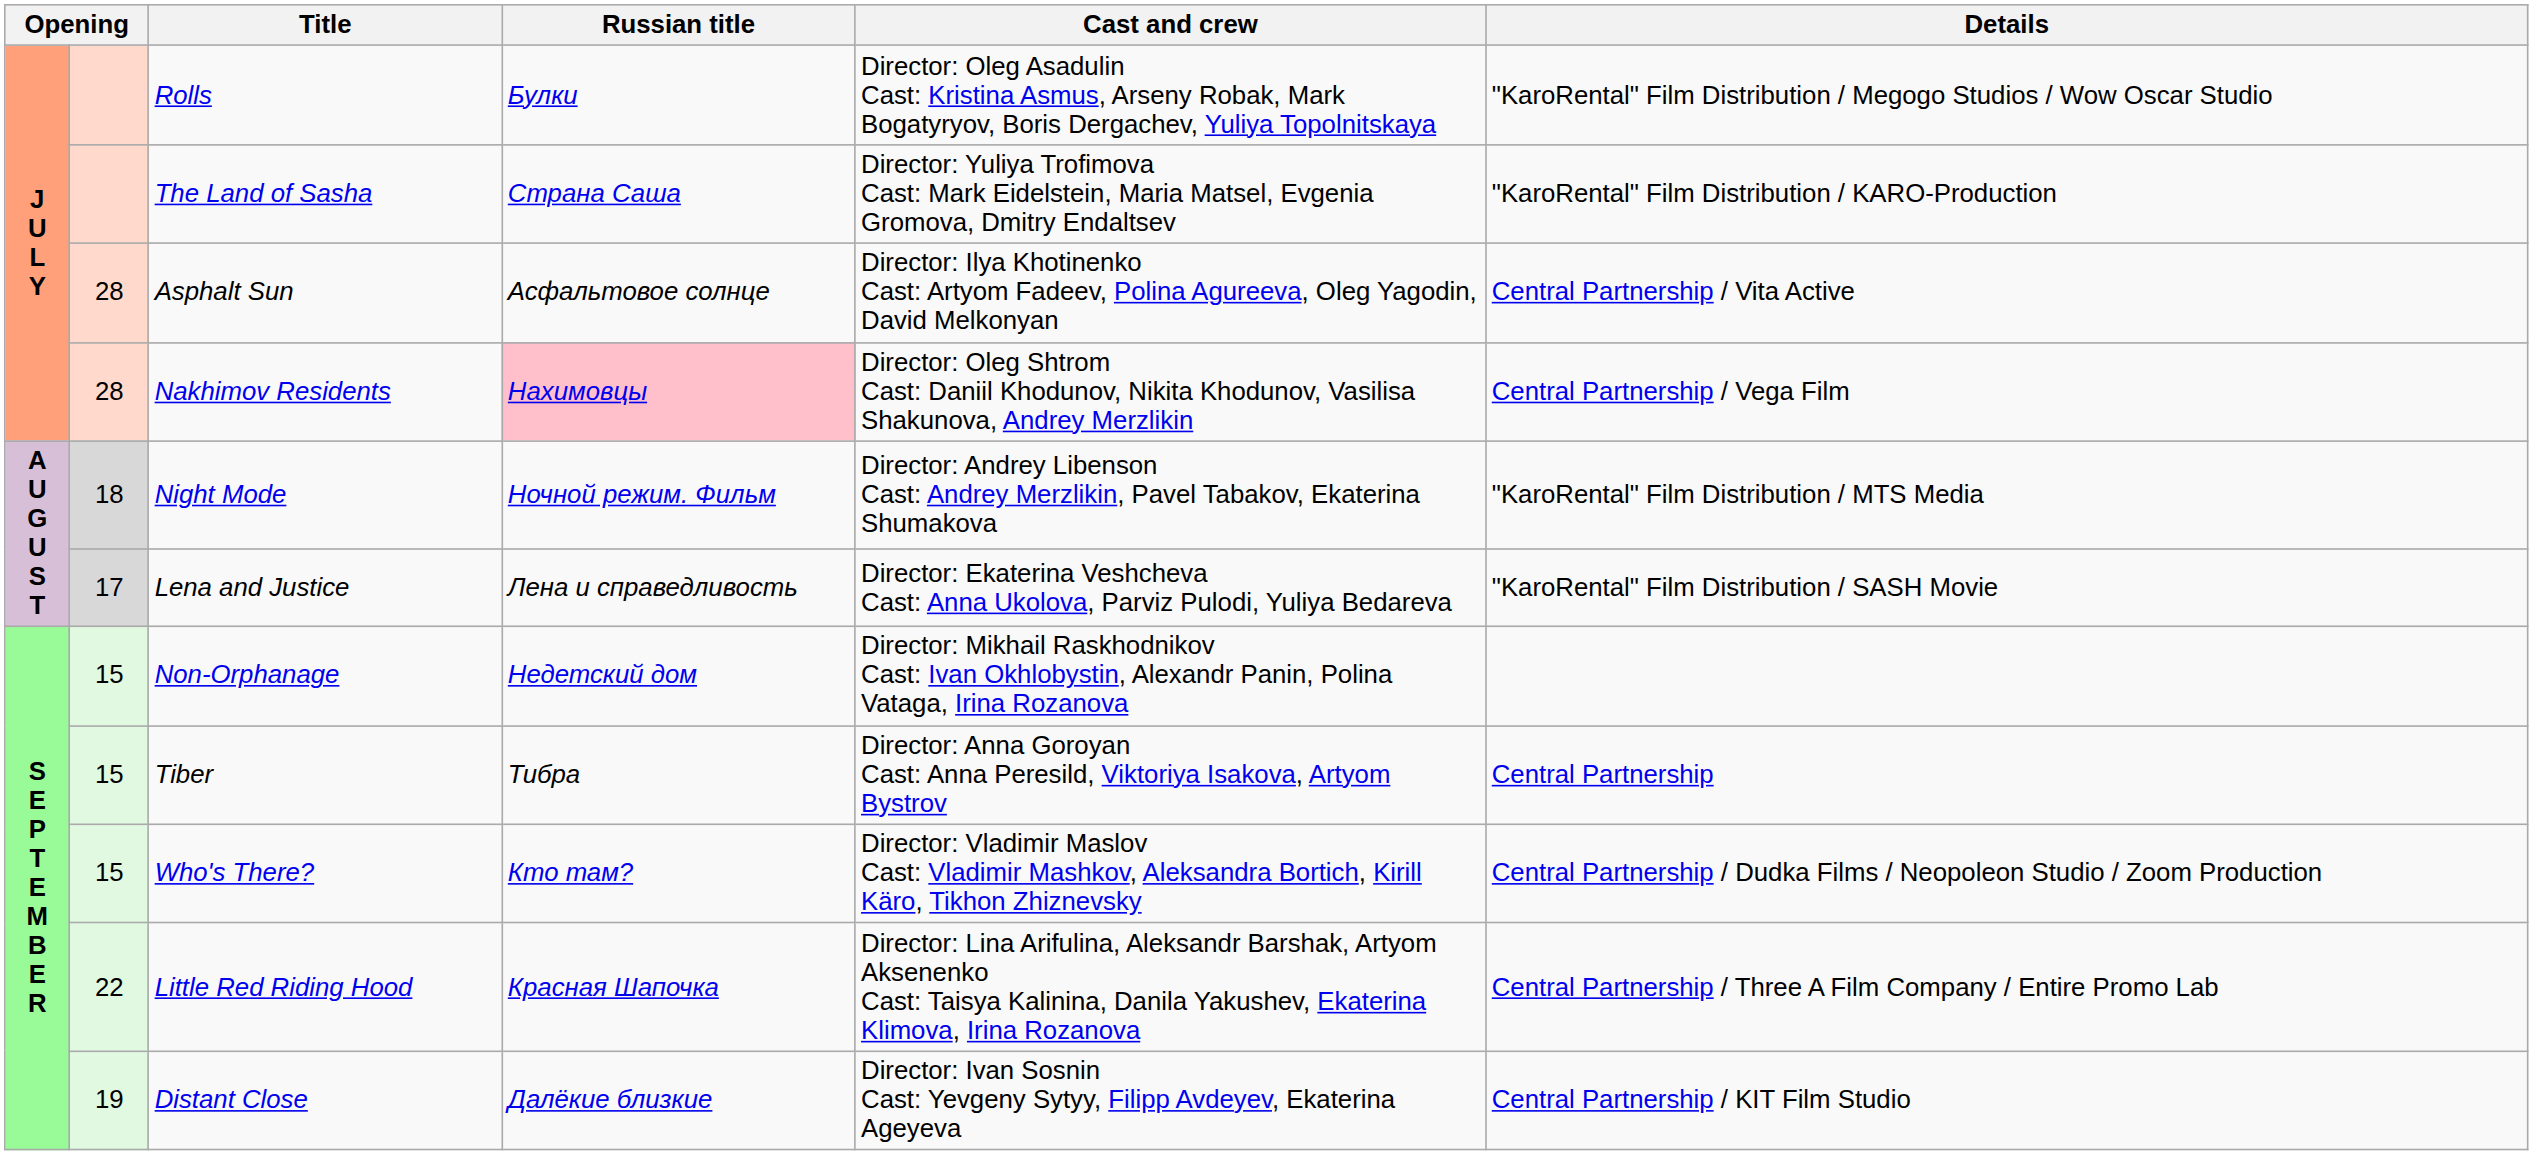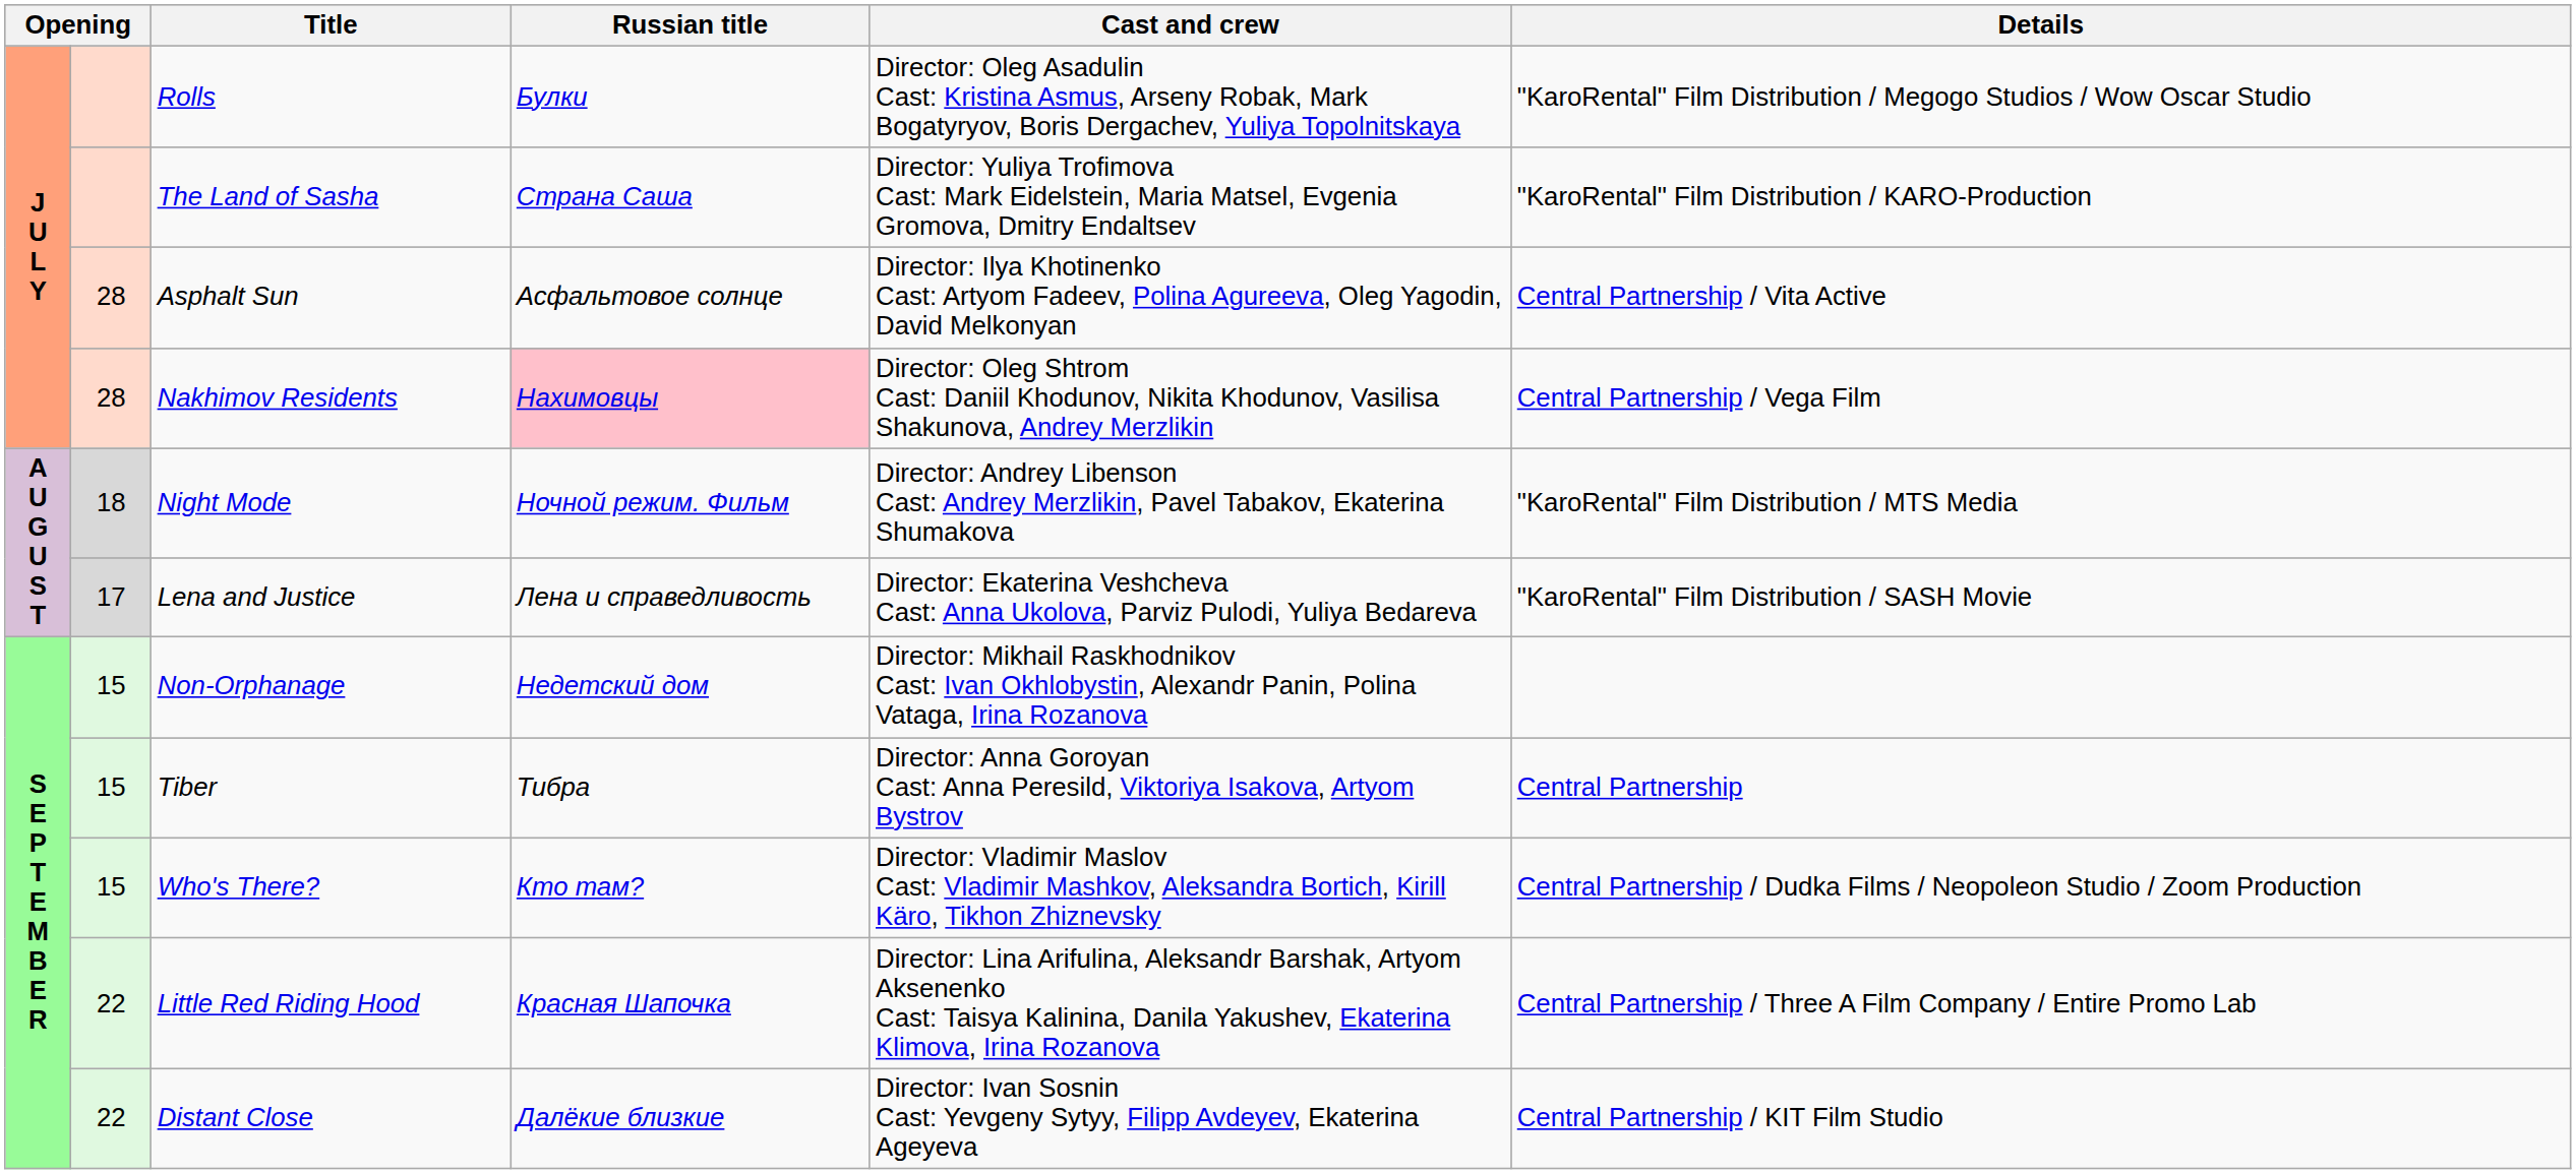Distant Close | column 2: 19 -> 22
